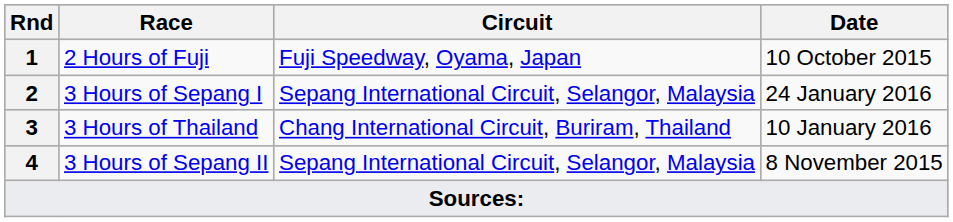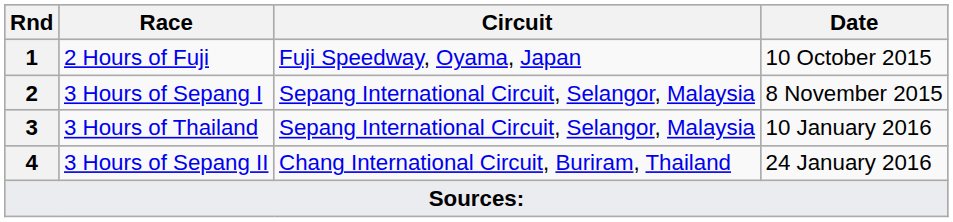3 Hours of Sepang I | Date: 24 January 2016 -> 8 November 2015
3 Hours of Thailand | Circuit: Chang International Circuit, Buriram, Thailand -> Sepang International Circuit, Selangor, Malaysia
3 Hours of Sepang II | Circuit: Sepang International Circuit, Selangor, Malaysia -> Chang International Circuit, Buriram, Thailand
3 Hours of Sepang II | Date: 8 November 2015 -> 24 January 2016
